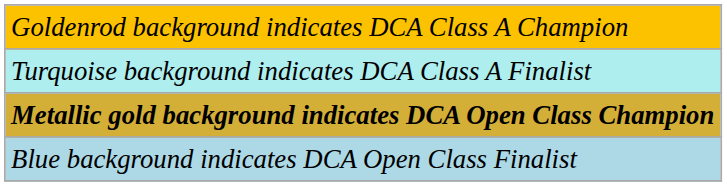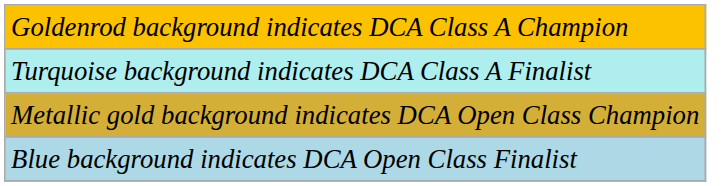row 3 | column 1: bold -> normal
